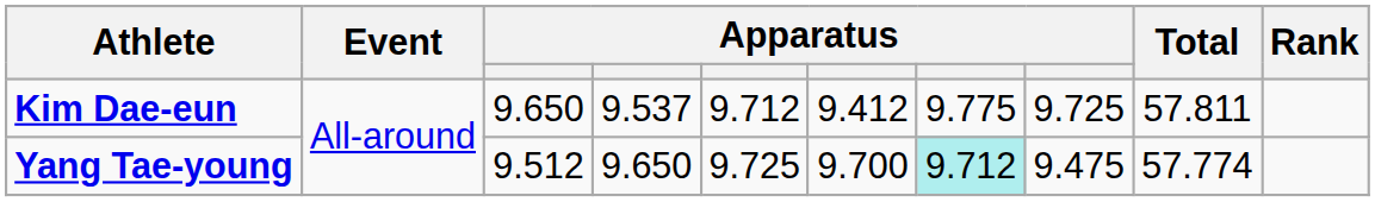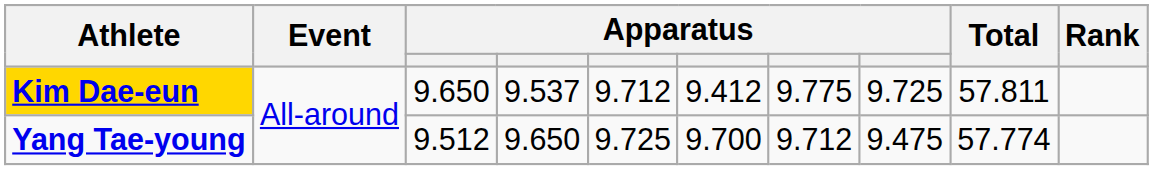row 3 | Athlete: no background -> gold background
row 4 | column 7: paleturquoise background -> no background
